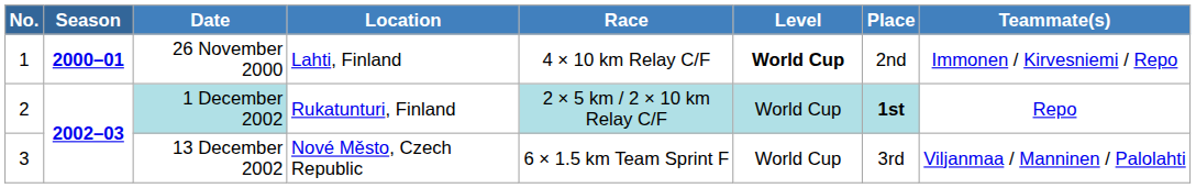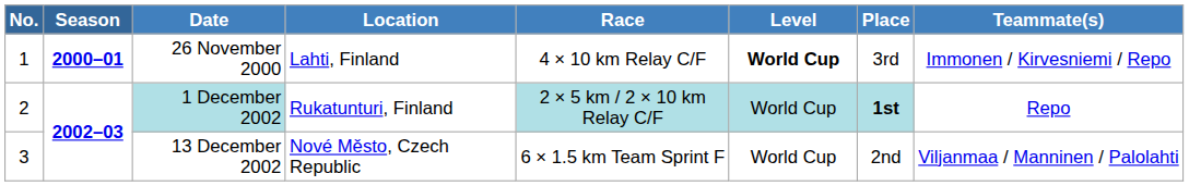26 November 2000 | Place: 2nd -> 3rd
13 December 2002 | Place: 3rd -> 2nd
